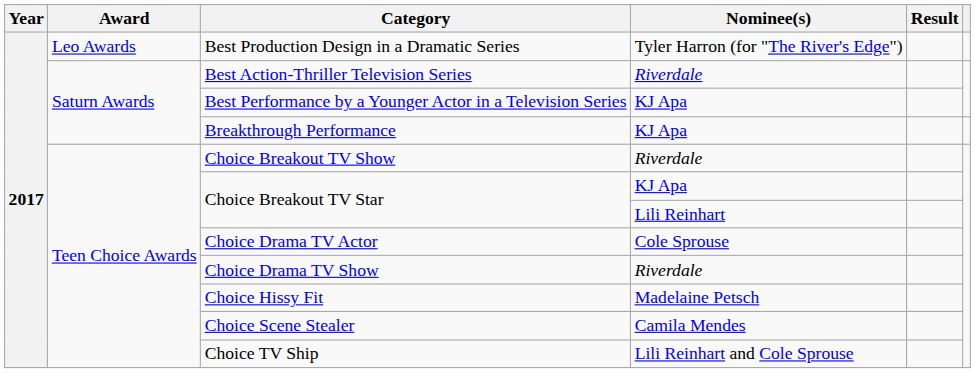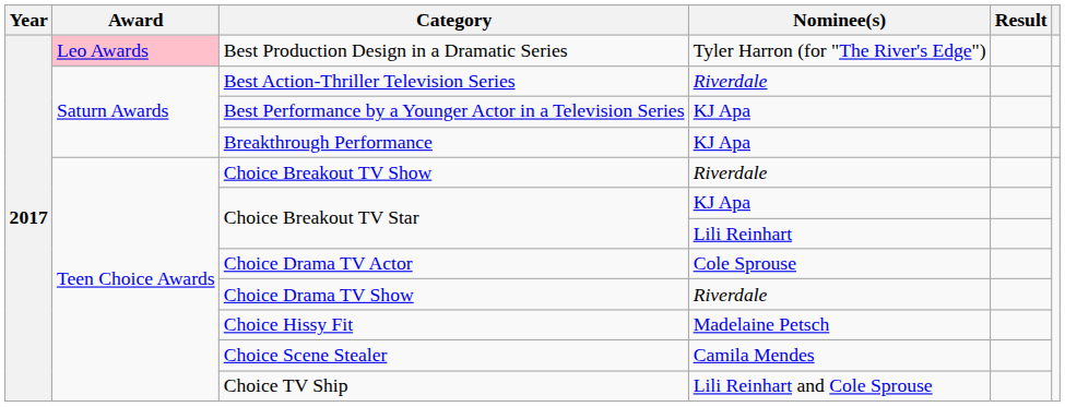Best Production Design in a Dramatic Series | Award: no background -> pink background
